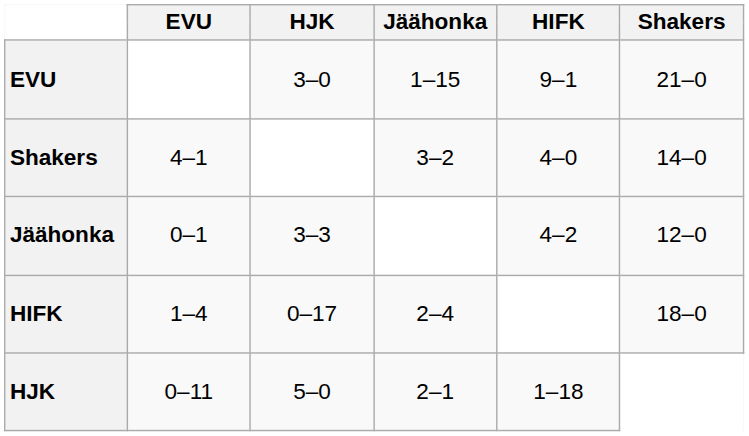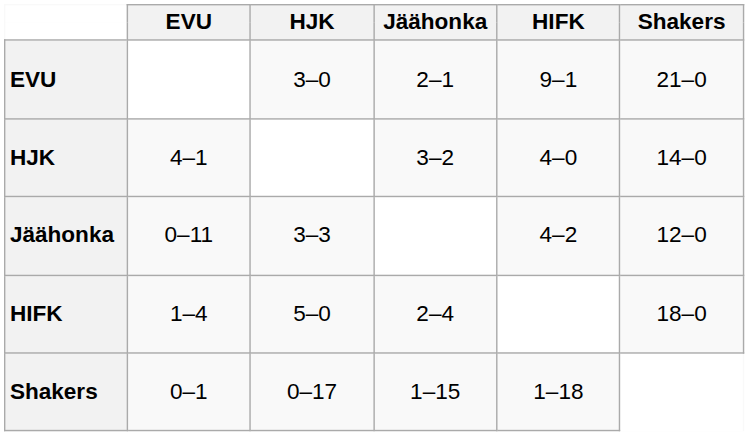row 3 | Jäähonka: 1–15 -> 2–1
row 4 | column 1: Shakers -> HJK
row 5 | EVU: 0–1 -> 0–11
row 6 | HJK: 0–17 -> 5–0
row 7 | column 1: HJK -> Shakers
row 7 | EVU: 0–11 -> 0–1
row 7 | HJK: 5–0 -> 0–17
row 7 | Jäähonka: 2–1 -> 1–15
